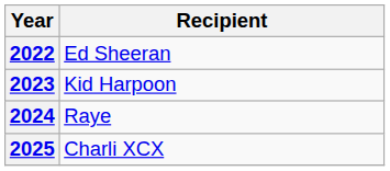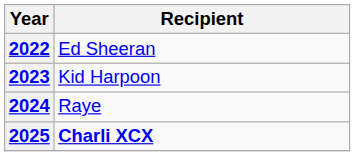2025 | Recipient: normal -> bold
